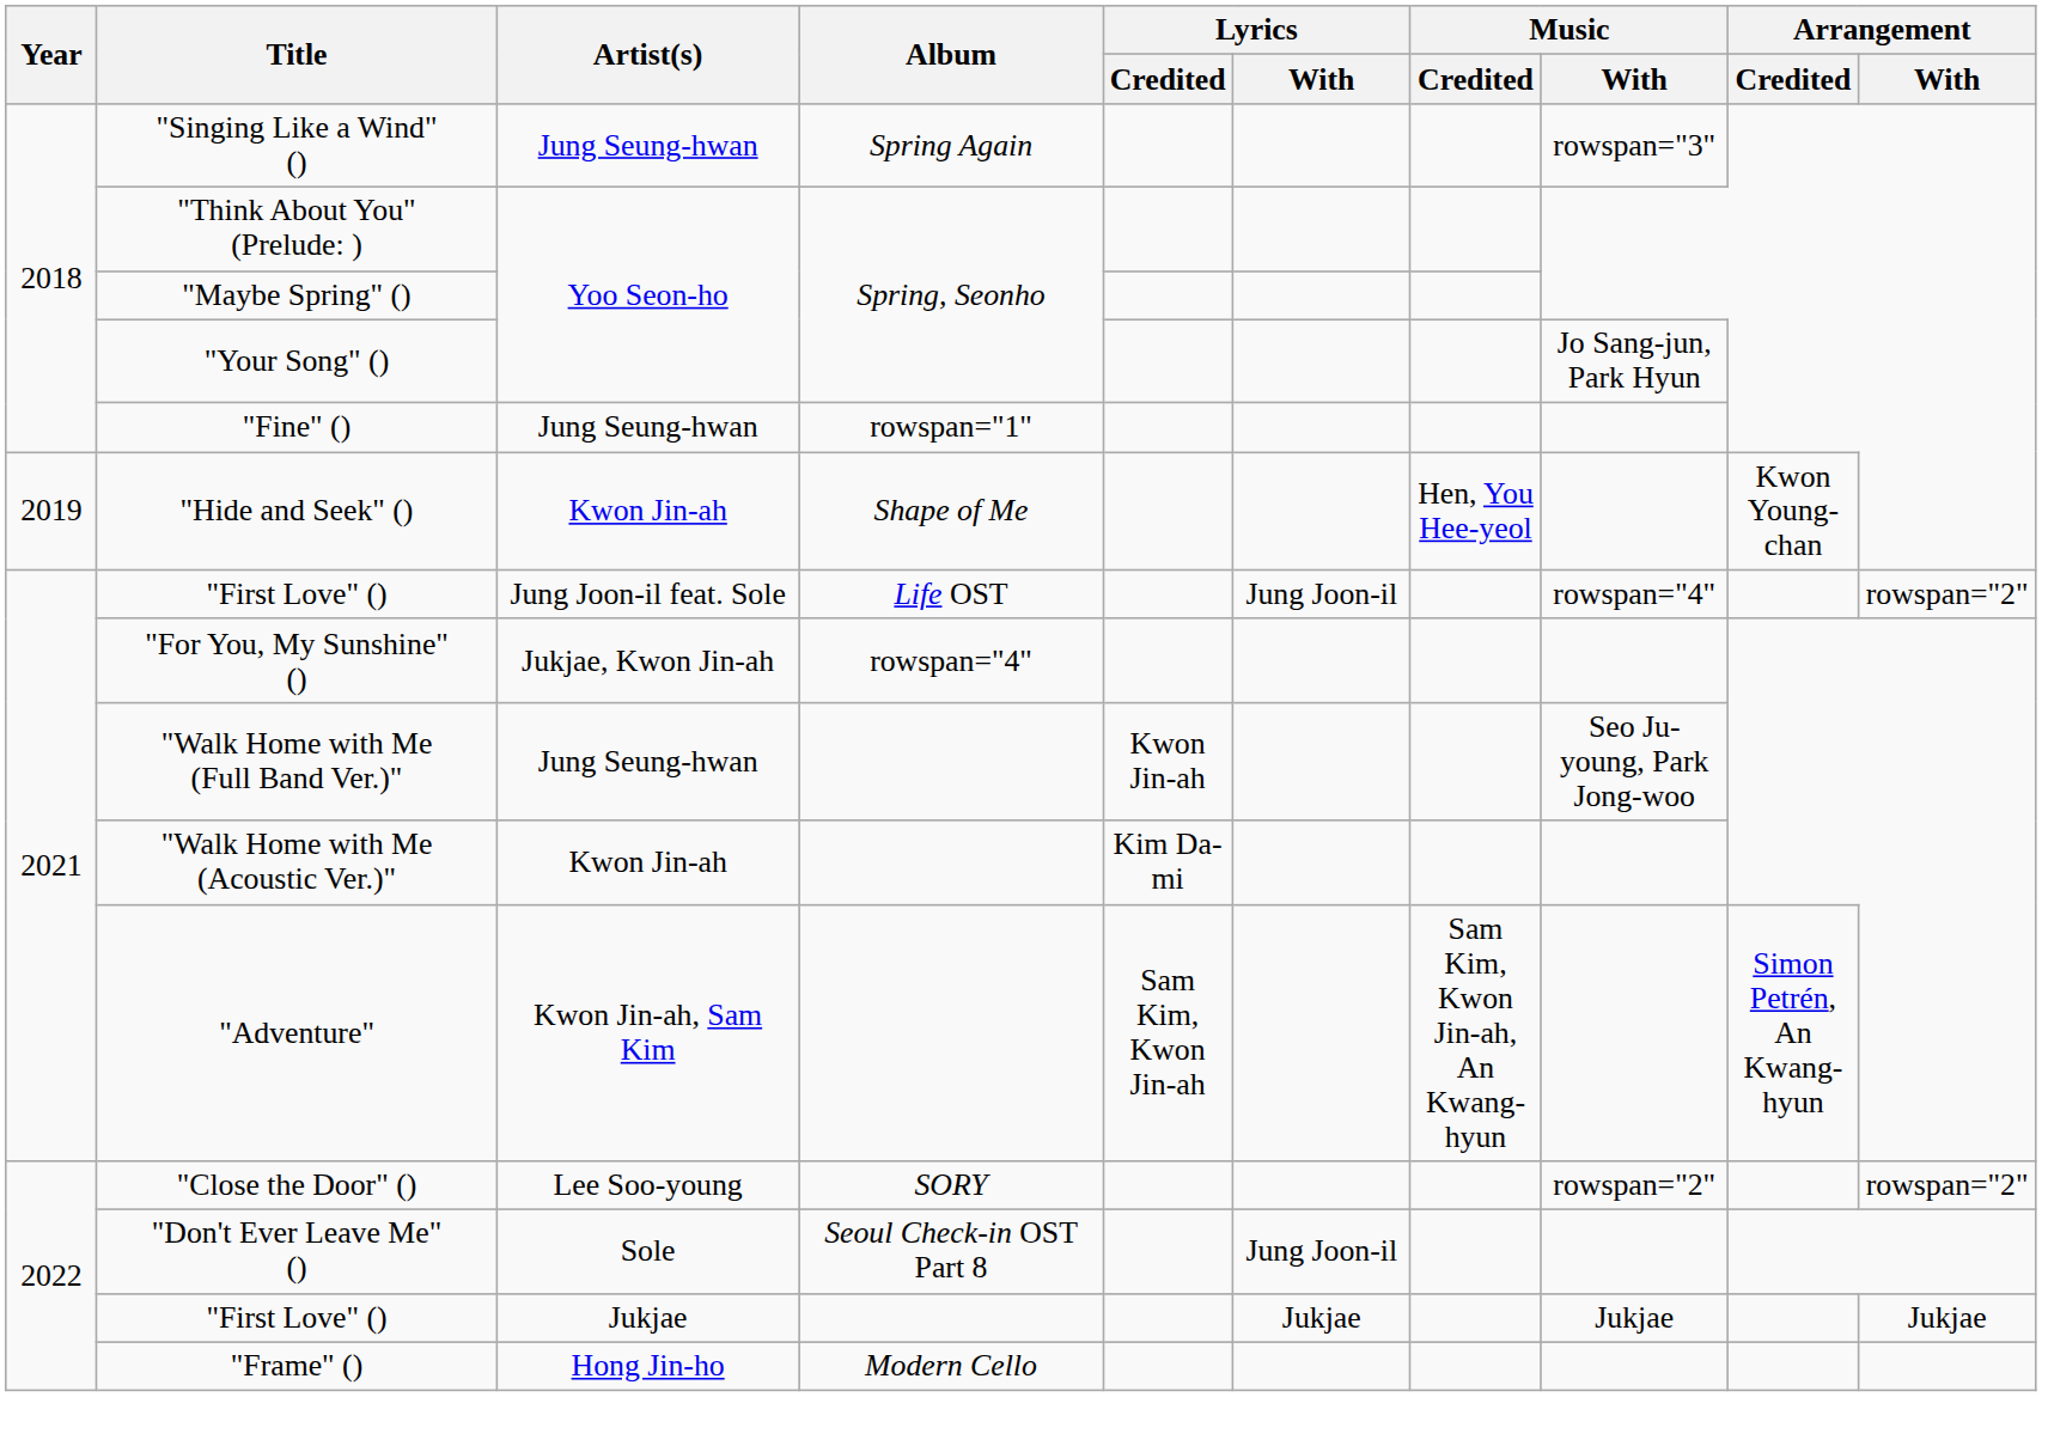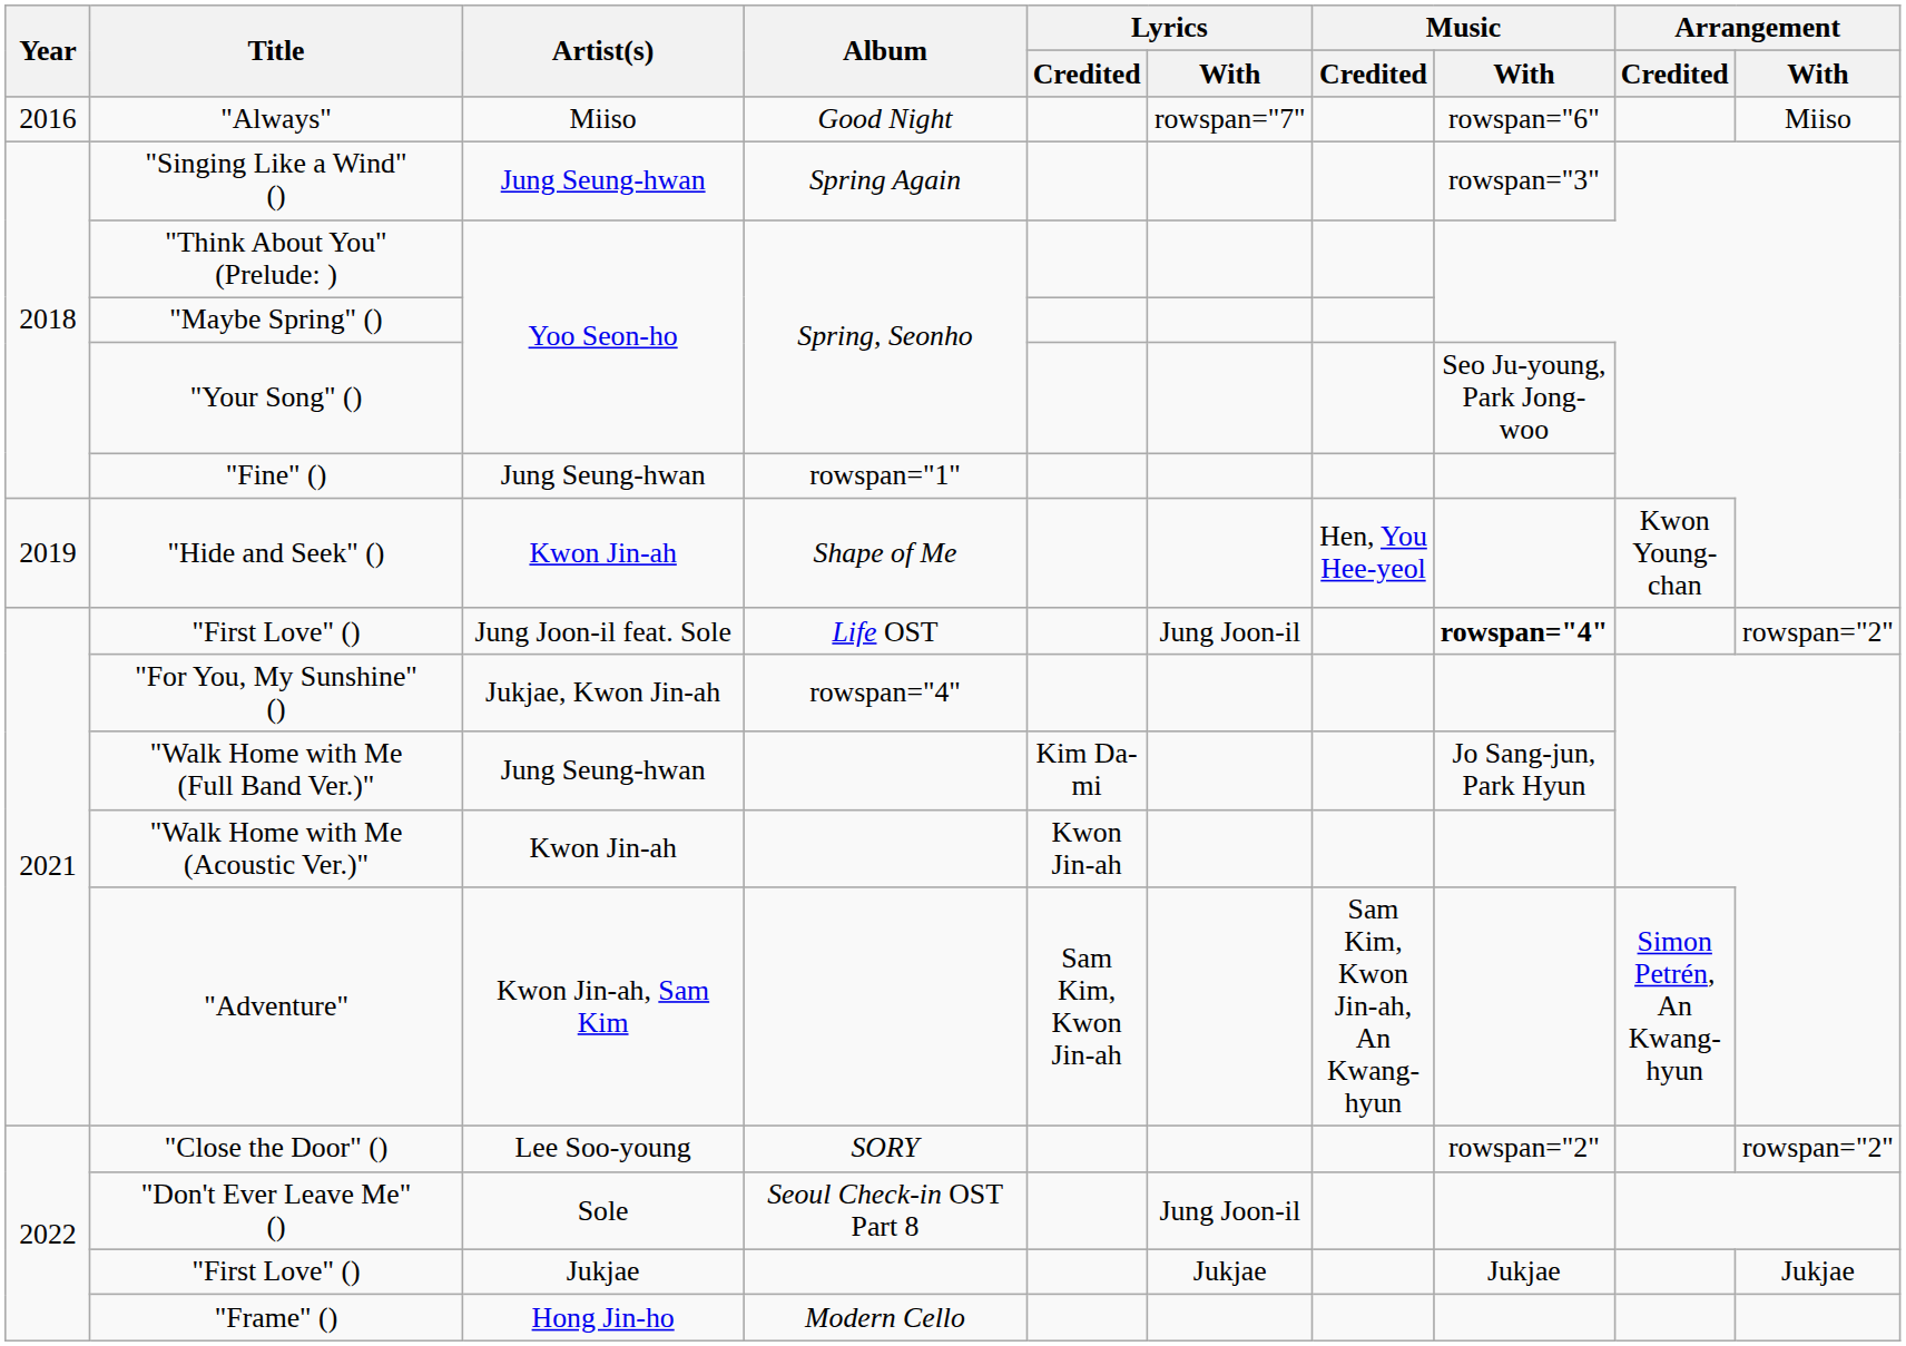+ row: 2016 | "Always" | Miiso | Good Night | rowspan="7" | rowspan="6" | Miiso
"Your Song" () | Music / With: Jo Sang-jun, Park Hyun -> Seo Ju-young, Park Jong-woo
"First Love" () / Jung Joon-il feat. Sole | Music / With: normal -> bold
"Walk Home with Me (Full Band Ver.)" | Lyrics / Credited: Kwon Jin-ah -> Kim Da-mi
"Walk Home with Me (Full Band Ver.)" | Music / With: Seo Ju-young, Park Jong-woo -> Jo Sang-jun, Park Hyun
"Walk Home with Me (Acoustic Ver.)" | Lyrics / Credited: Kim Da-mi -> Kwon Jin-ah
